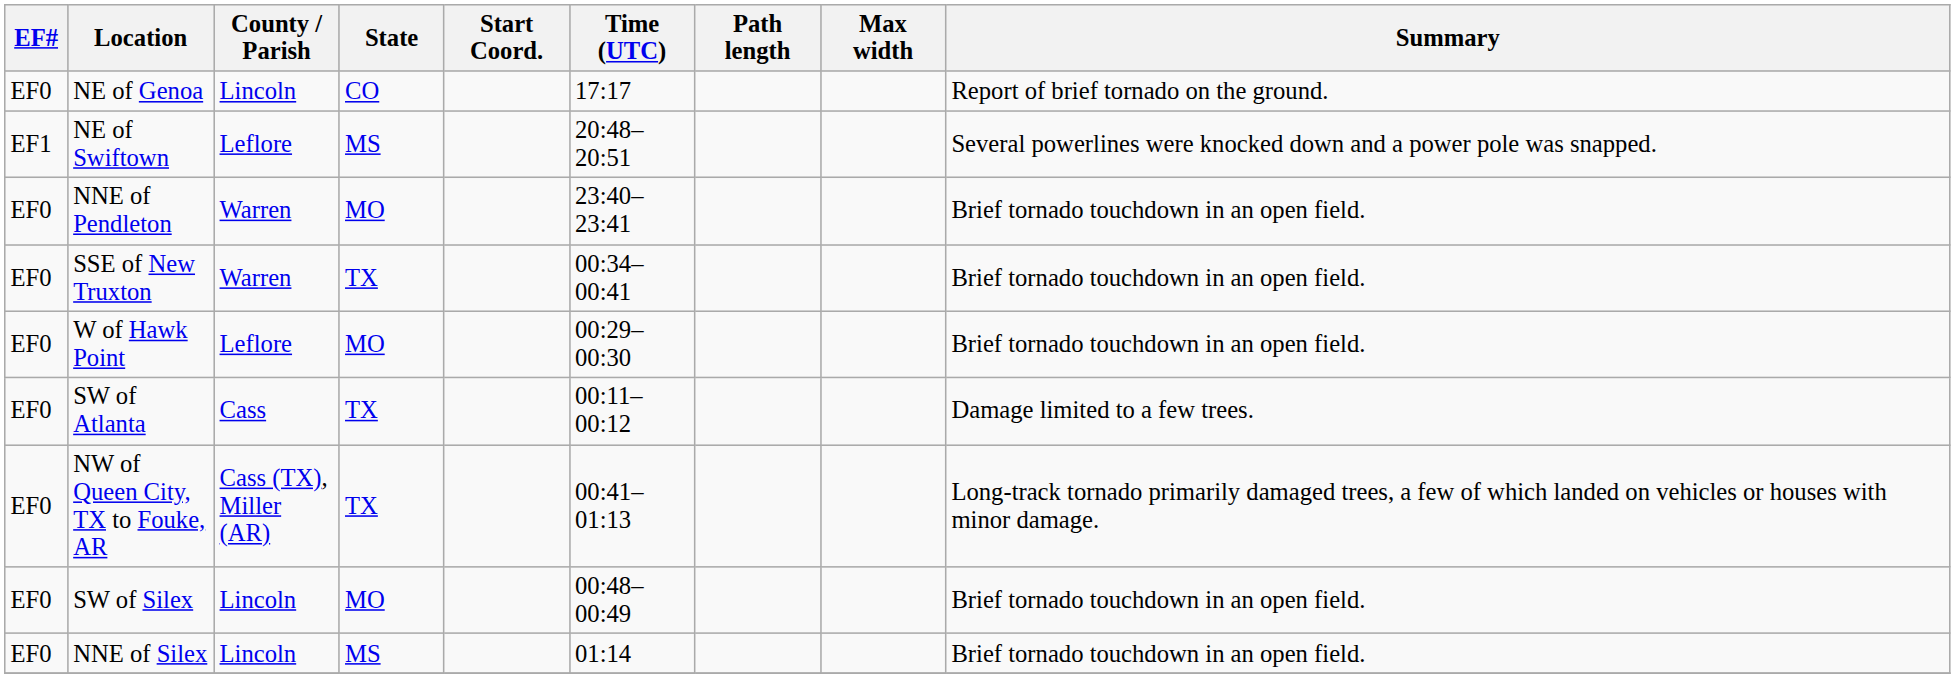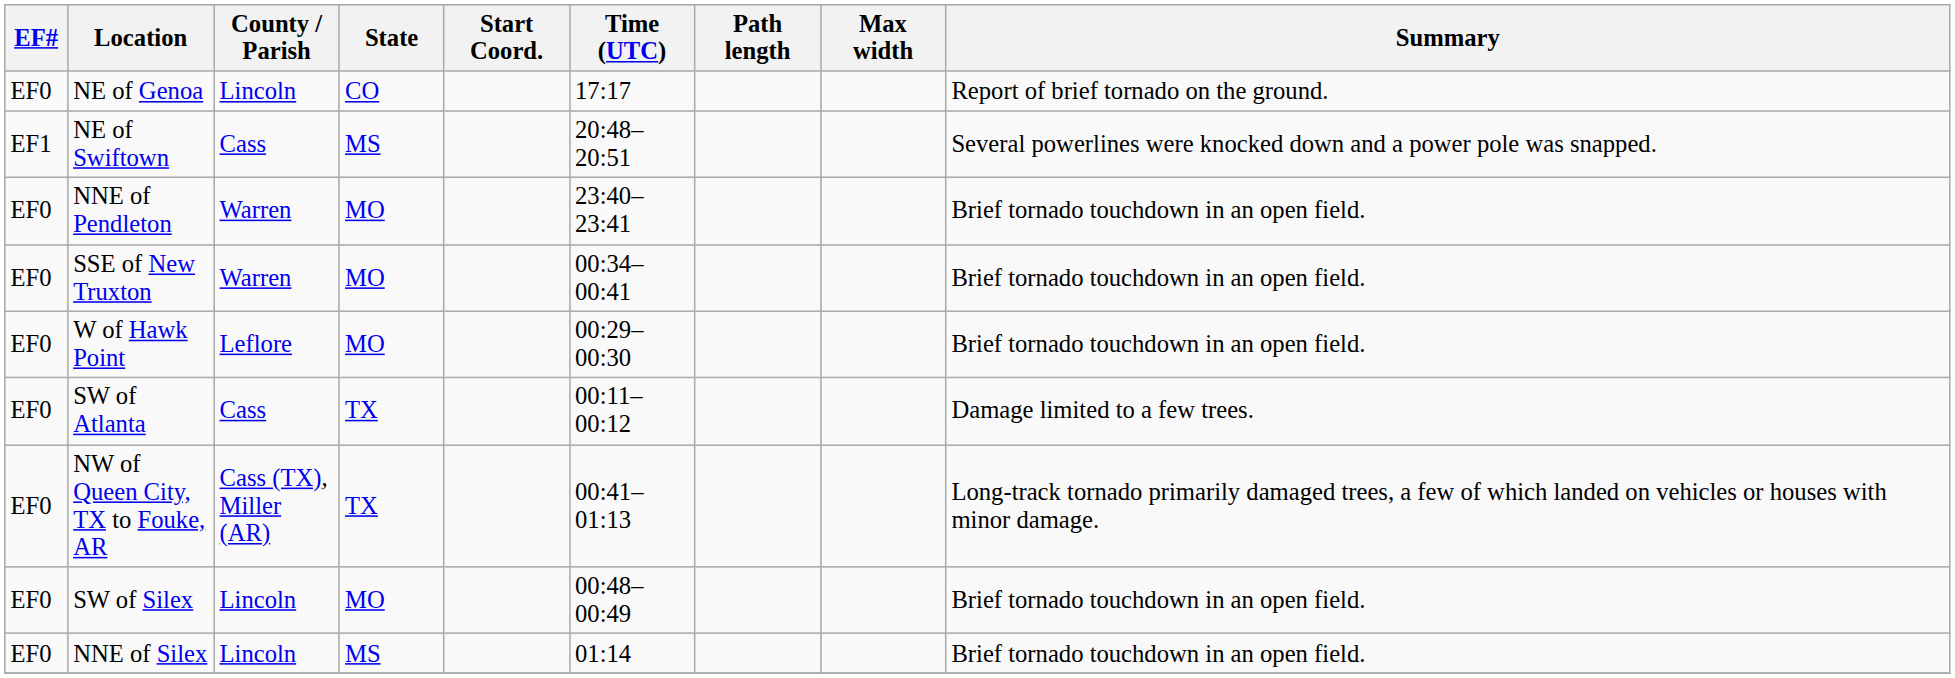NE of Swiftown | County / Parish: Leflore -> Cass
SSE of New Truxton | State: TX -> MO
